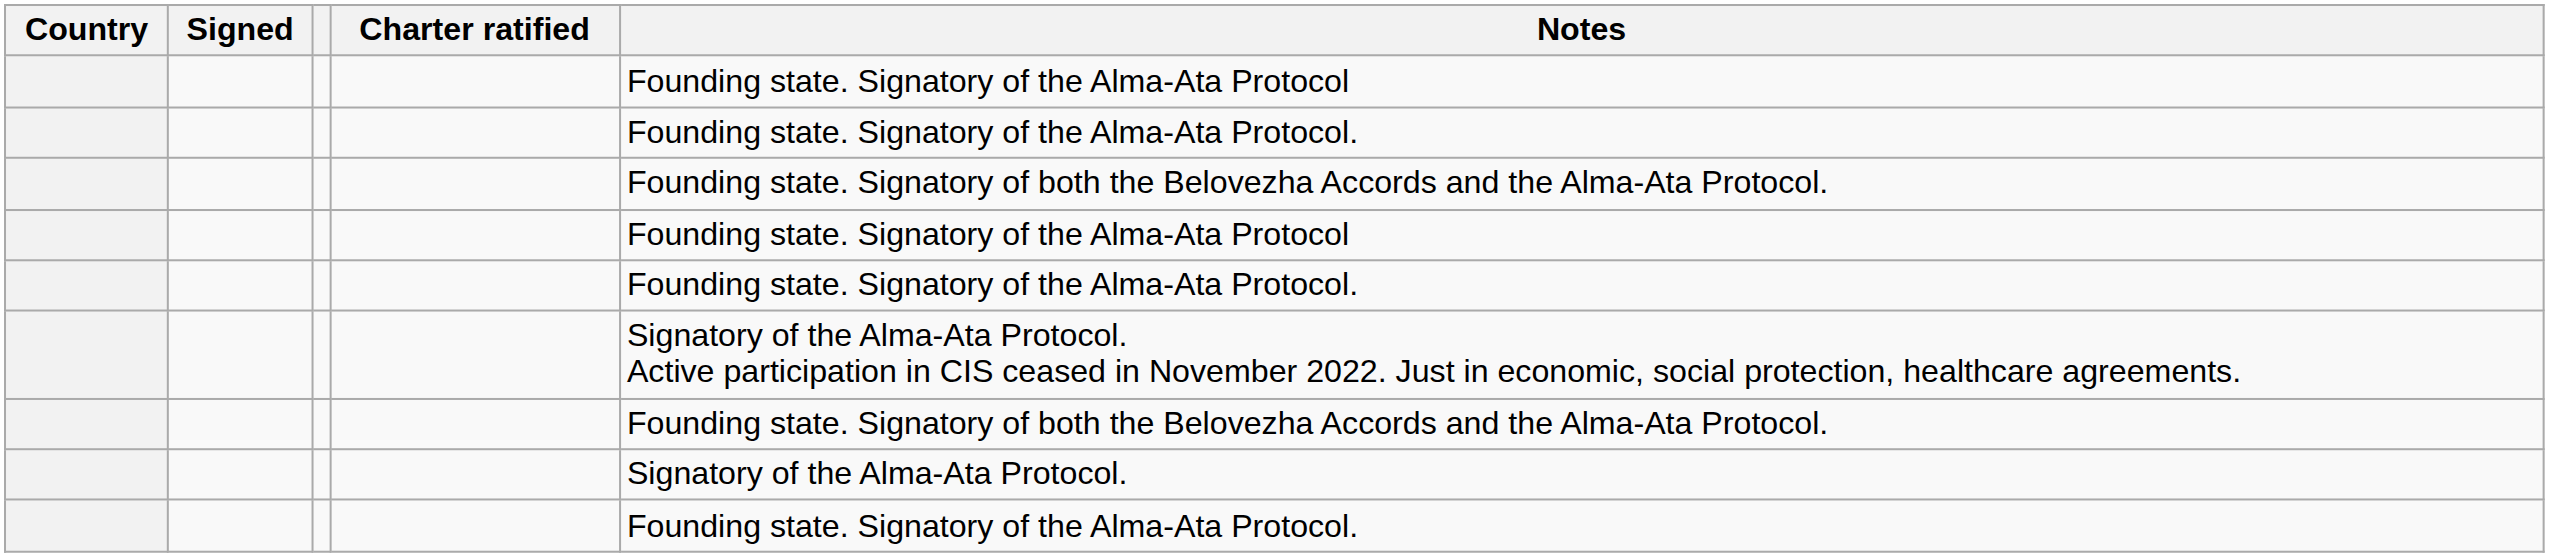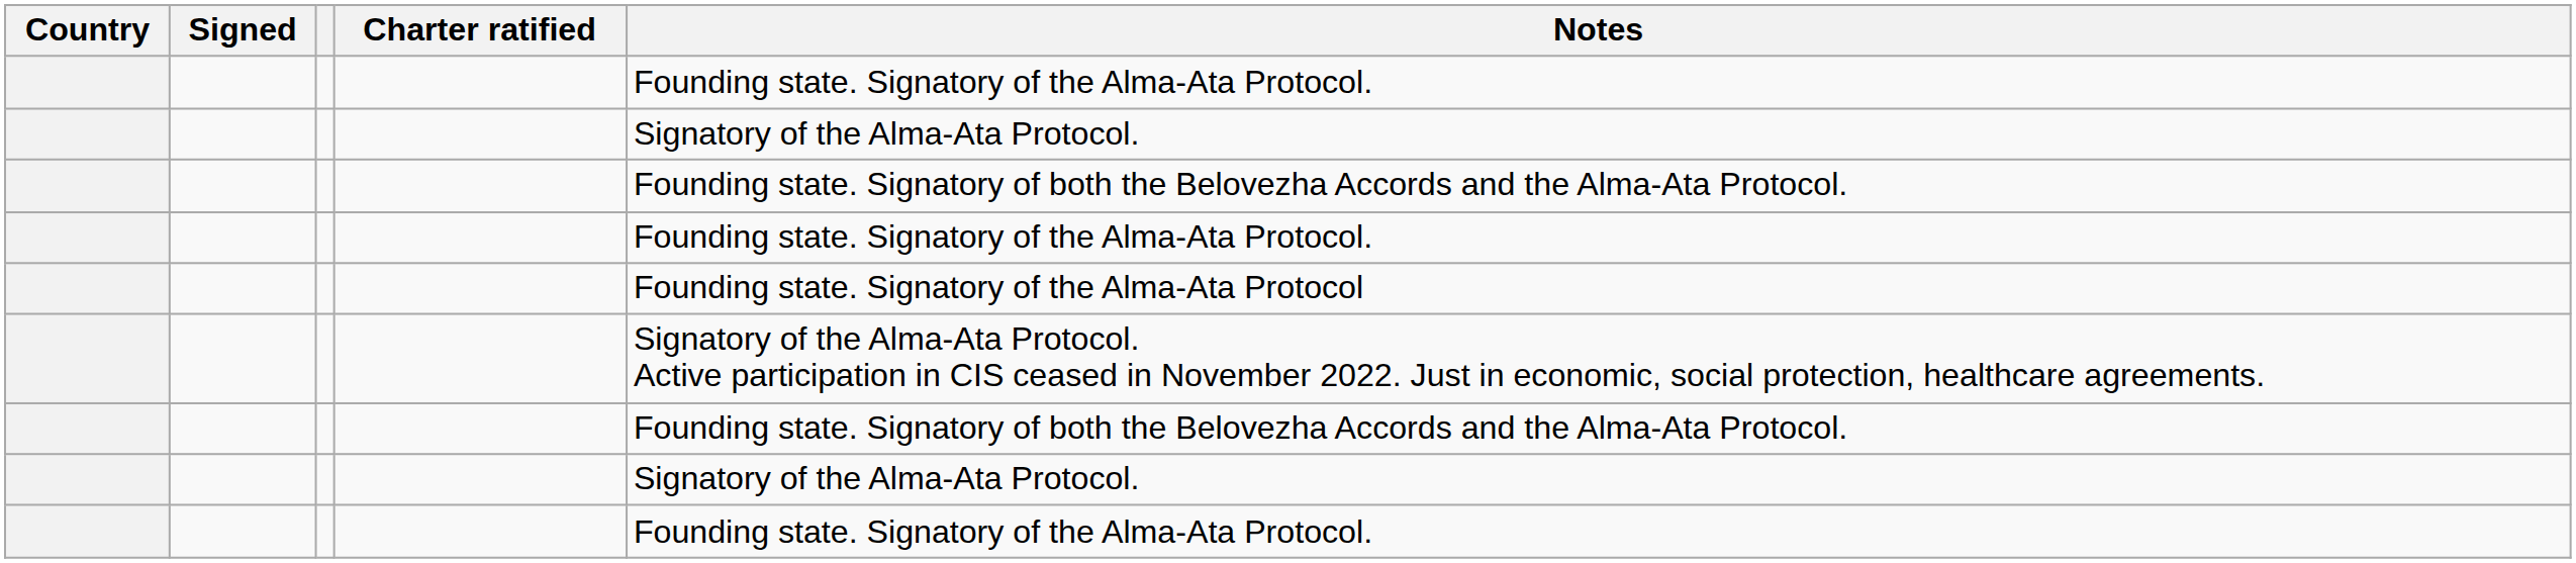row 2 | Notes: Founding state. Signatory of the Alma-Ata Protocol -> Founding state. Signatory of the Alma-Ata Protocol.
row 3 | Notes: Founding state. Signatory of the Alma-Ata Protocol. -> Signatory of the Alma-Ata Protocol.
row 5 | Notes: Founding state. Signatory of the Alma-Ata Protocol -> Founding state. Signatory of the Alma-Ata Protocol.
row 6 | Notes: Founding state. Signatory of the Alma-Ata Protocol. -> Founding state. Signatory of the Alma-Ata Protocol
